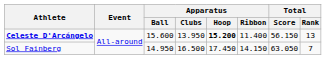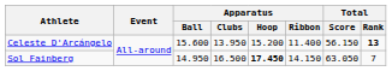row 3 | Athlete: bold -> normal
row 3 | Apparatus / Hoop: bold -> normal
row 3 | Total / Rank: normal -> bold
row 4 | Apparatus / Hoop: normal -> bold
